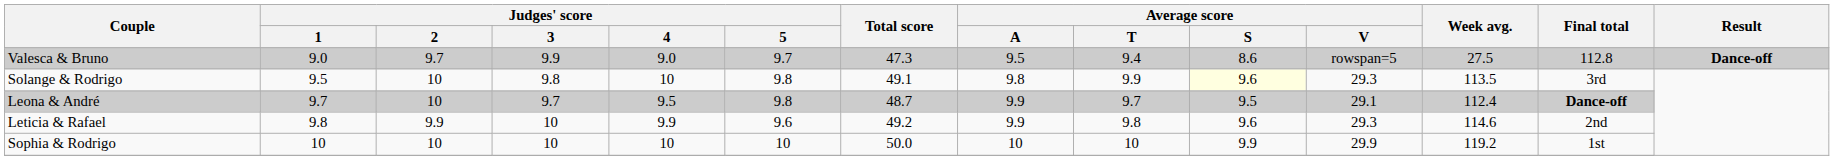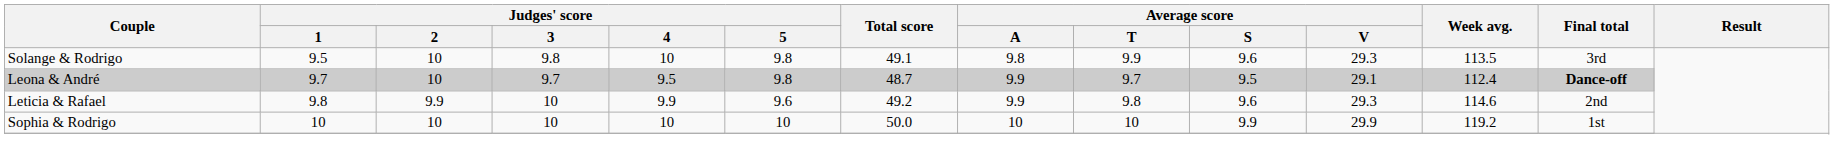- row: Valesca & Bruno | 9.0 | 9.7 | 9.9 | 9.0 | 9.7 | 47.3 | 9.5 | 9.4 | 8.6 | rowspan=5 | 27.5 | 112.8 | Dance-off
Solange & Rodrigo | Average score / S: lightyellow background -> no background
